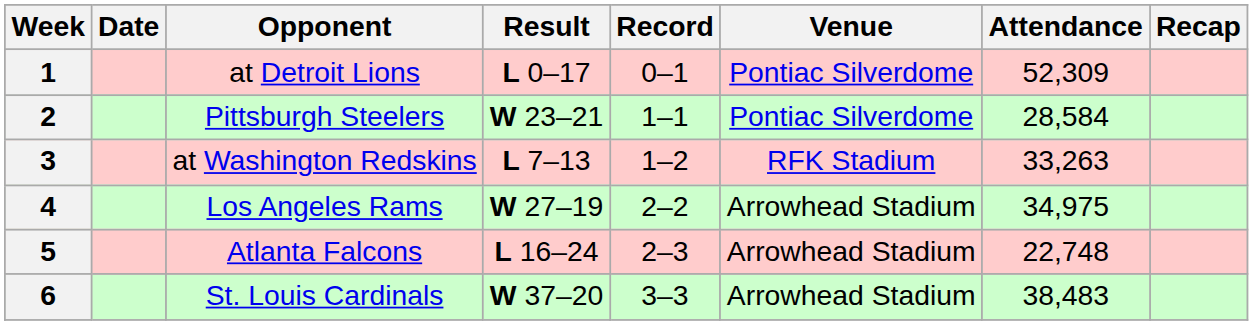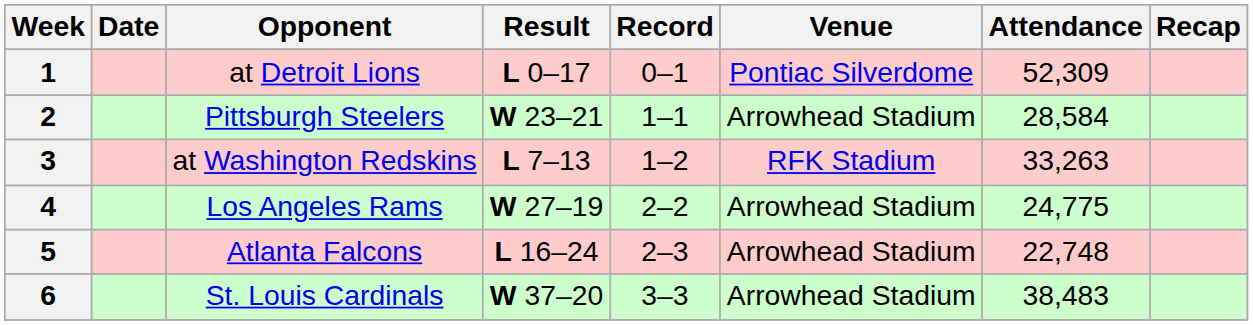2 | Venue: Pontiac Silverdome -> Arrowhead Stadium
4 | Attendance: 34,975 -> 24,775
